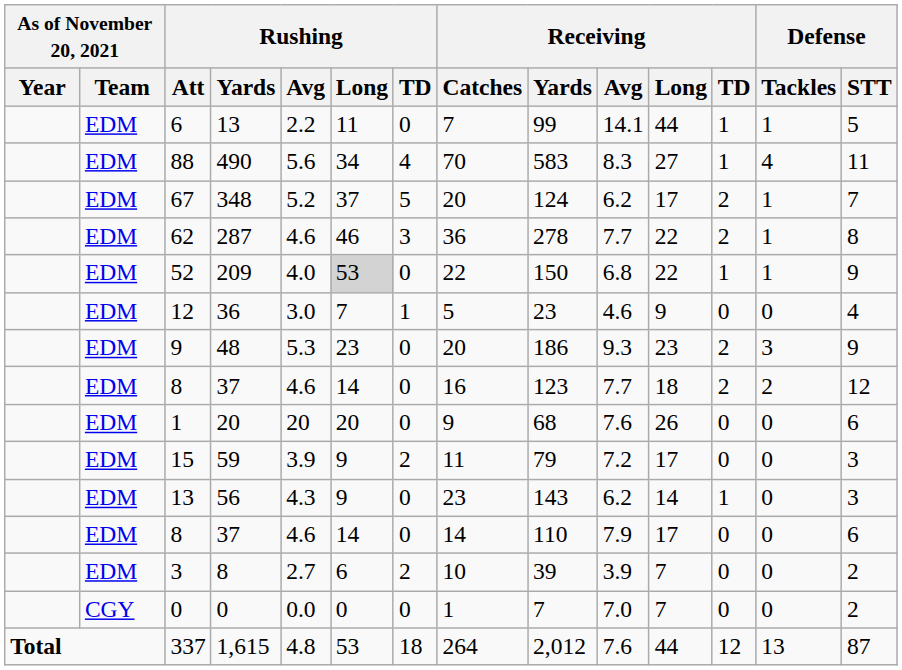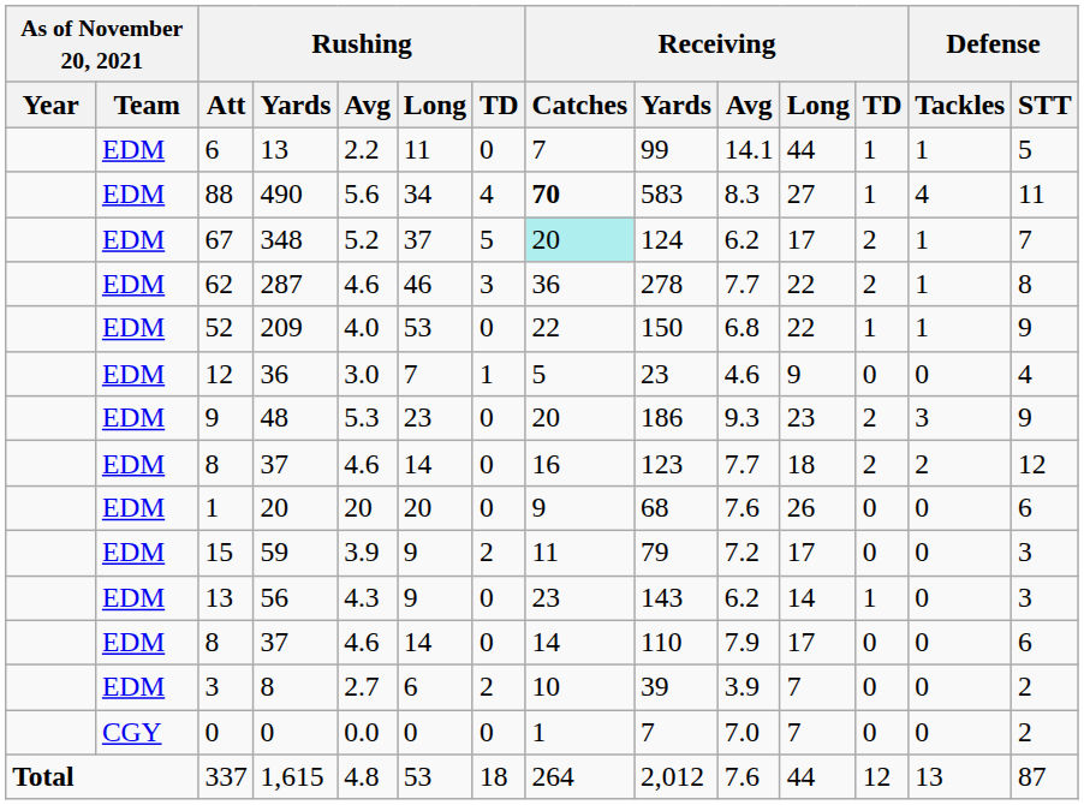88 | Receiving / Catches: normal -> bold
67 | Receiving / Catches: no background -> paleturquoise background
52 | Rushing / Long: lightgrey background -> no background
